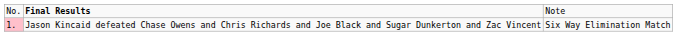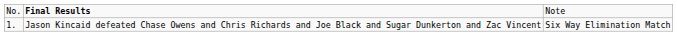row 2 | column 1: pink background -> no background
